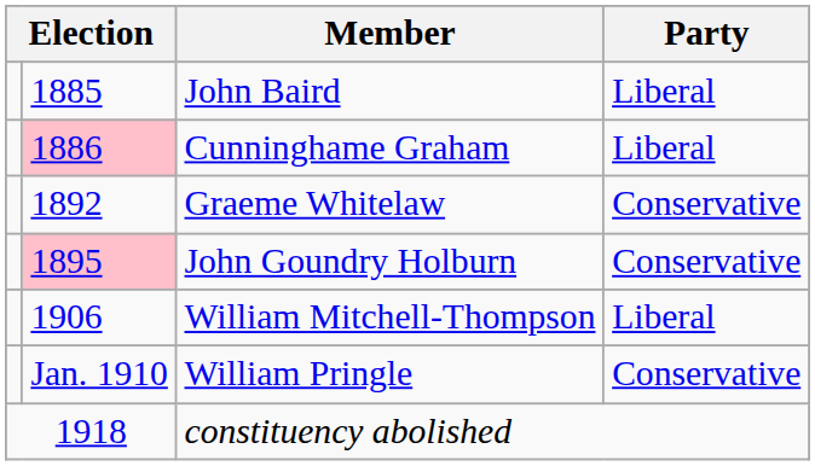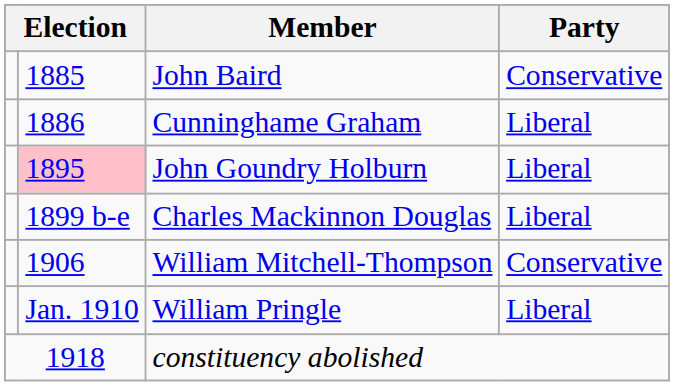John Baird | Party: Liberal -> Conservative
Cunninghame Graham | column 2: pink background -> no background
- row: 1892 | Graeme Whitelaw | Conservative
John Goundry Holburn | Party: Conservative -> Liberal
+ row: 1899 b-e | Charles Mackinnon Douglas | Liberal
William Mitchell-Thompson | Party: Liberal -> Conservative
William Pringle | Party: Conservative -> Liberal
